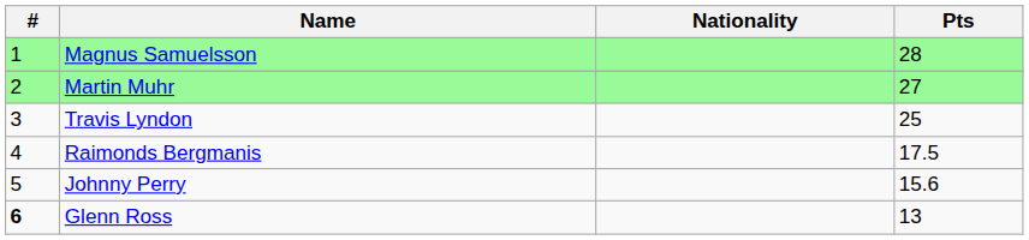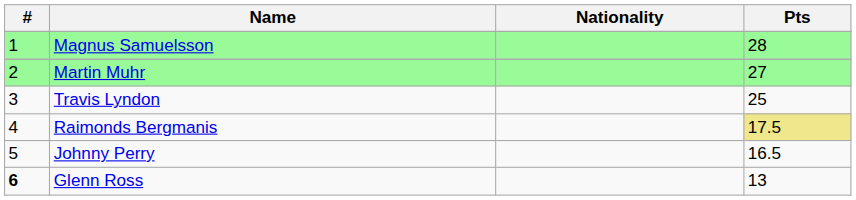Raimonds Bergmanis | Pts: no background -> khaki background
Johnny Perry | Pts: 15.6 -> 16.5
